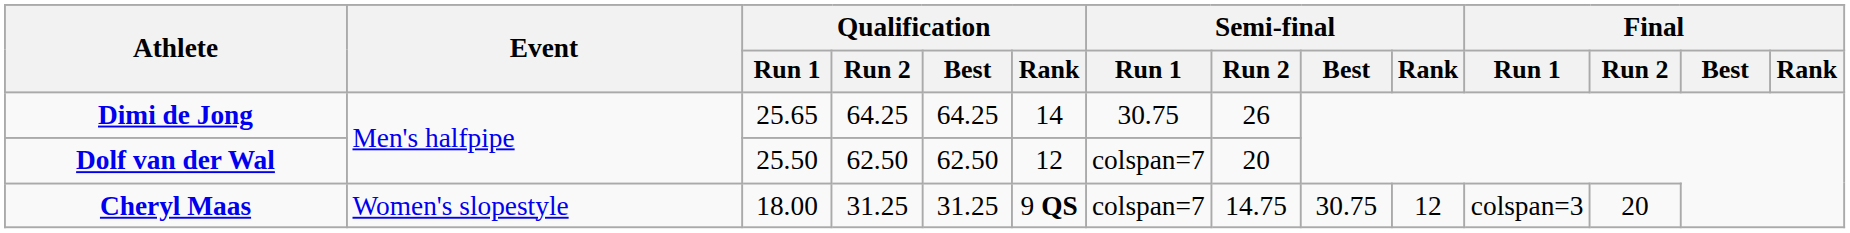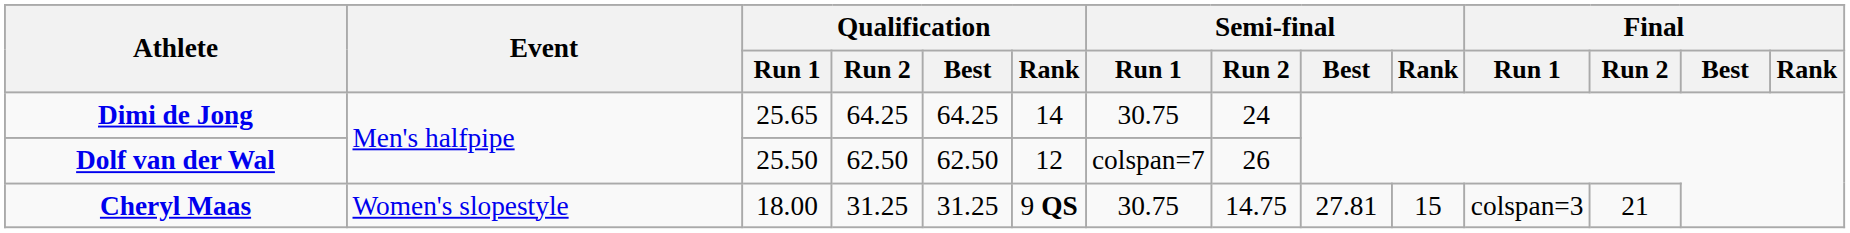Dimi de Jong | Semi-final / Run 2: 26 -> 24
Dolf van der Wal | Semi-final / Run 2: 20 -> 26
Cheryl Maas | Semi-final / Run 1: colspan=7 -> 30.75
Cheryl Maas | Semi-final / Best: 30.75 -> 27.81
Cheryl Maas | Semi-final / Rank: 12 -> 15
Cheryl Maas | Final / Run 2: 20 -> 21
